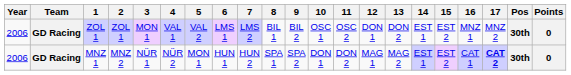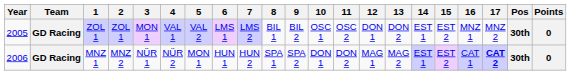row 2 | Year: 2006 -> 2005
